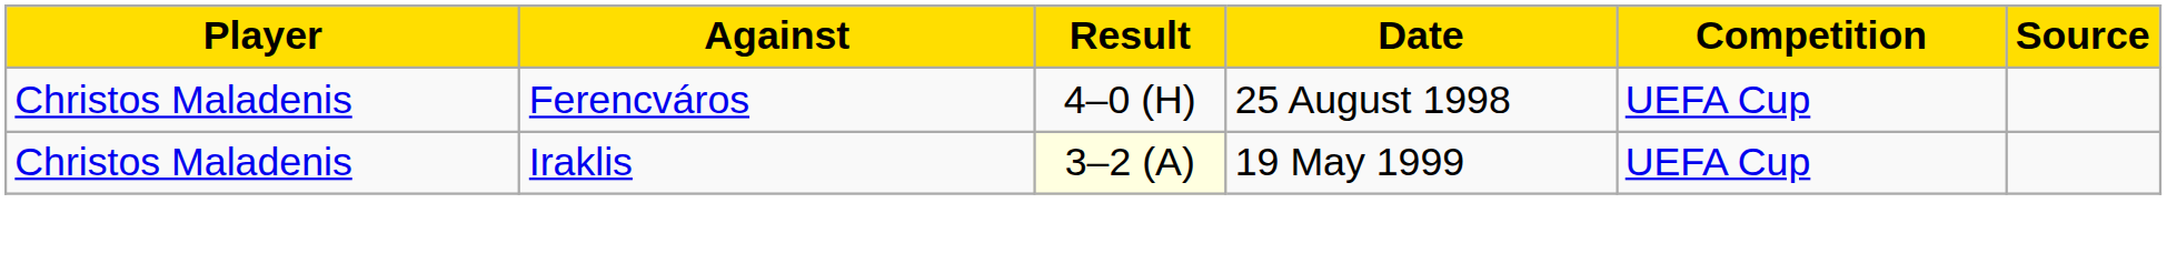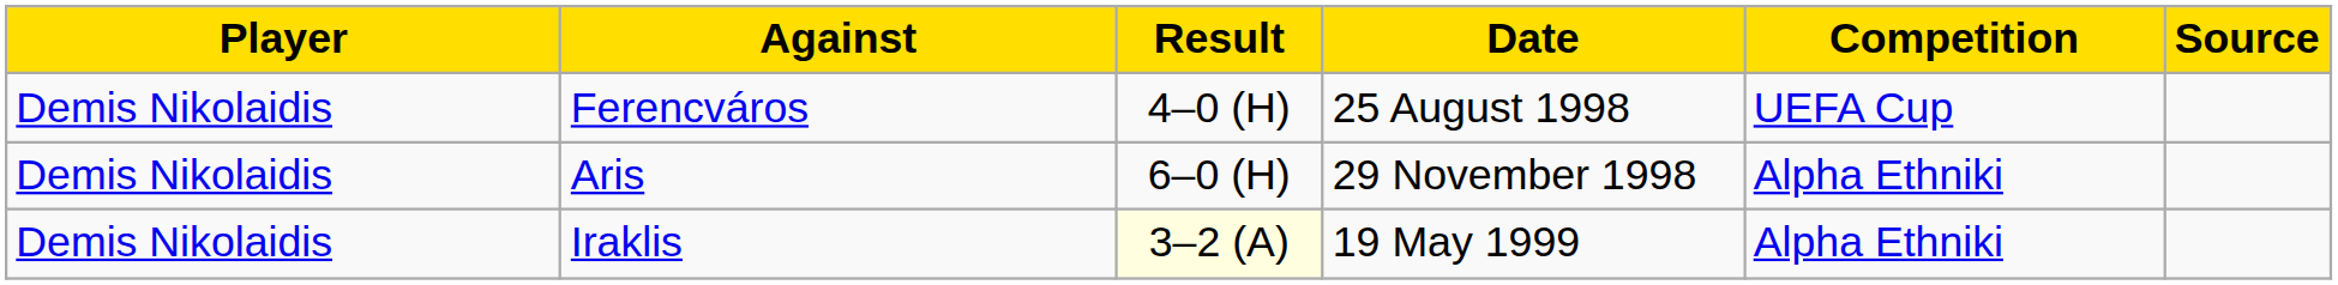Ferencváros | Player: Christos Maladenis -> Demis Nikolaidis
+ row: Demis Nikolaidis | Aris | 6–0 (H) | 29 November 1998 | Alpha Ethniki
Iraklis | Player: Christos Maladenis -> Demis Nikolaidis
Iraklis | Competition: UEFA Cup -> Alpha Ethniki
